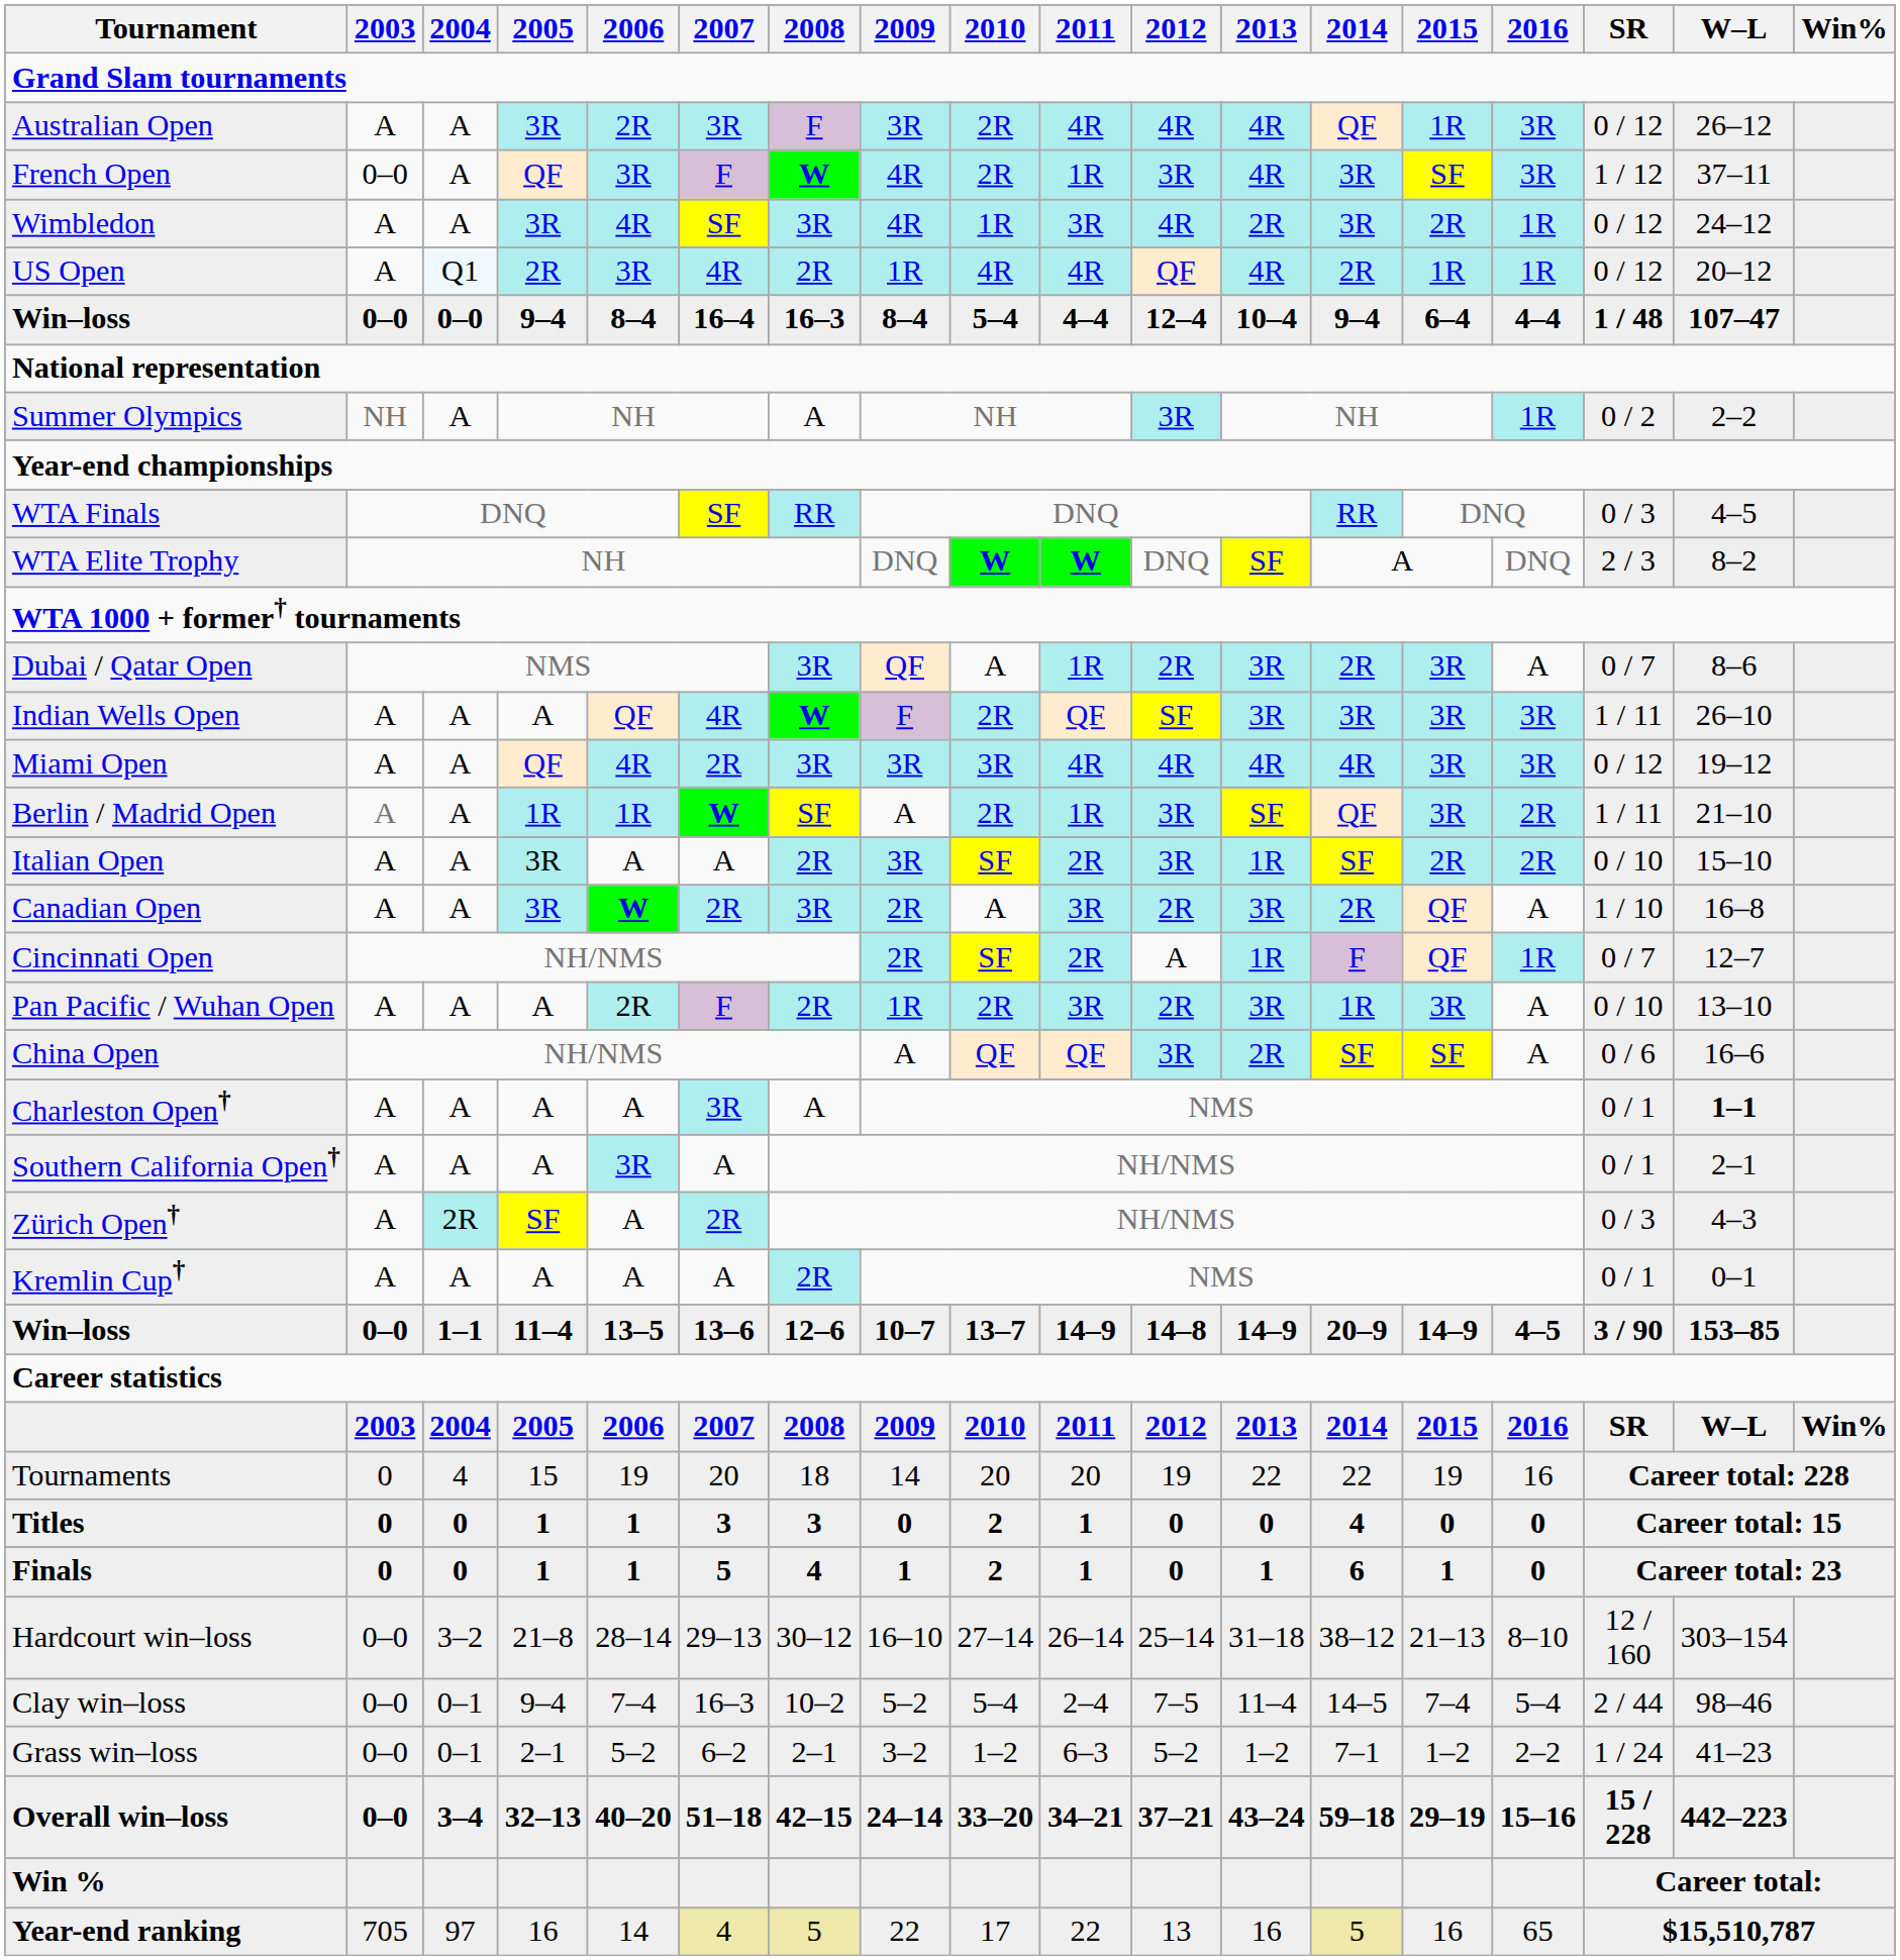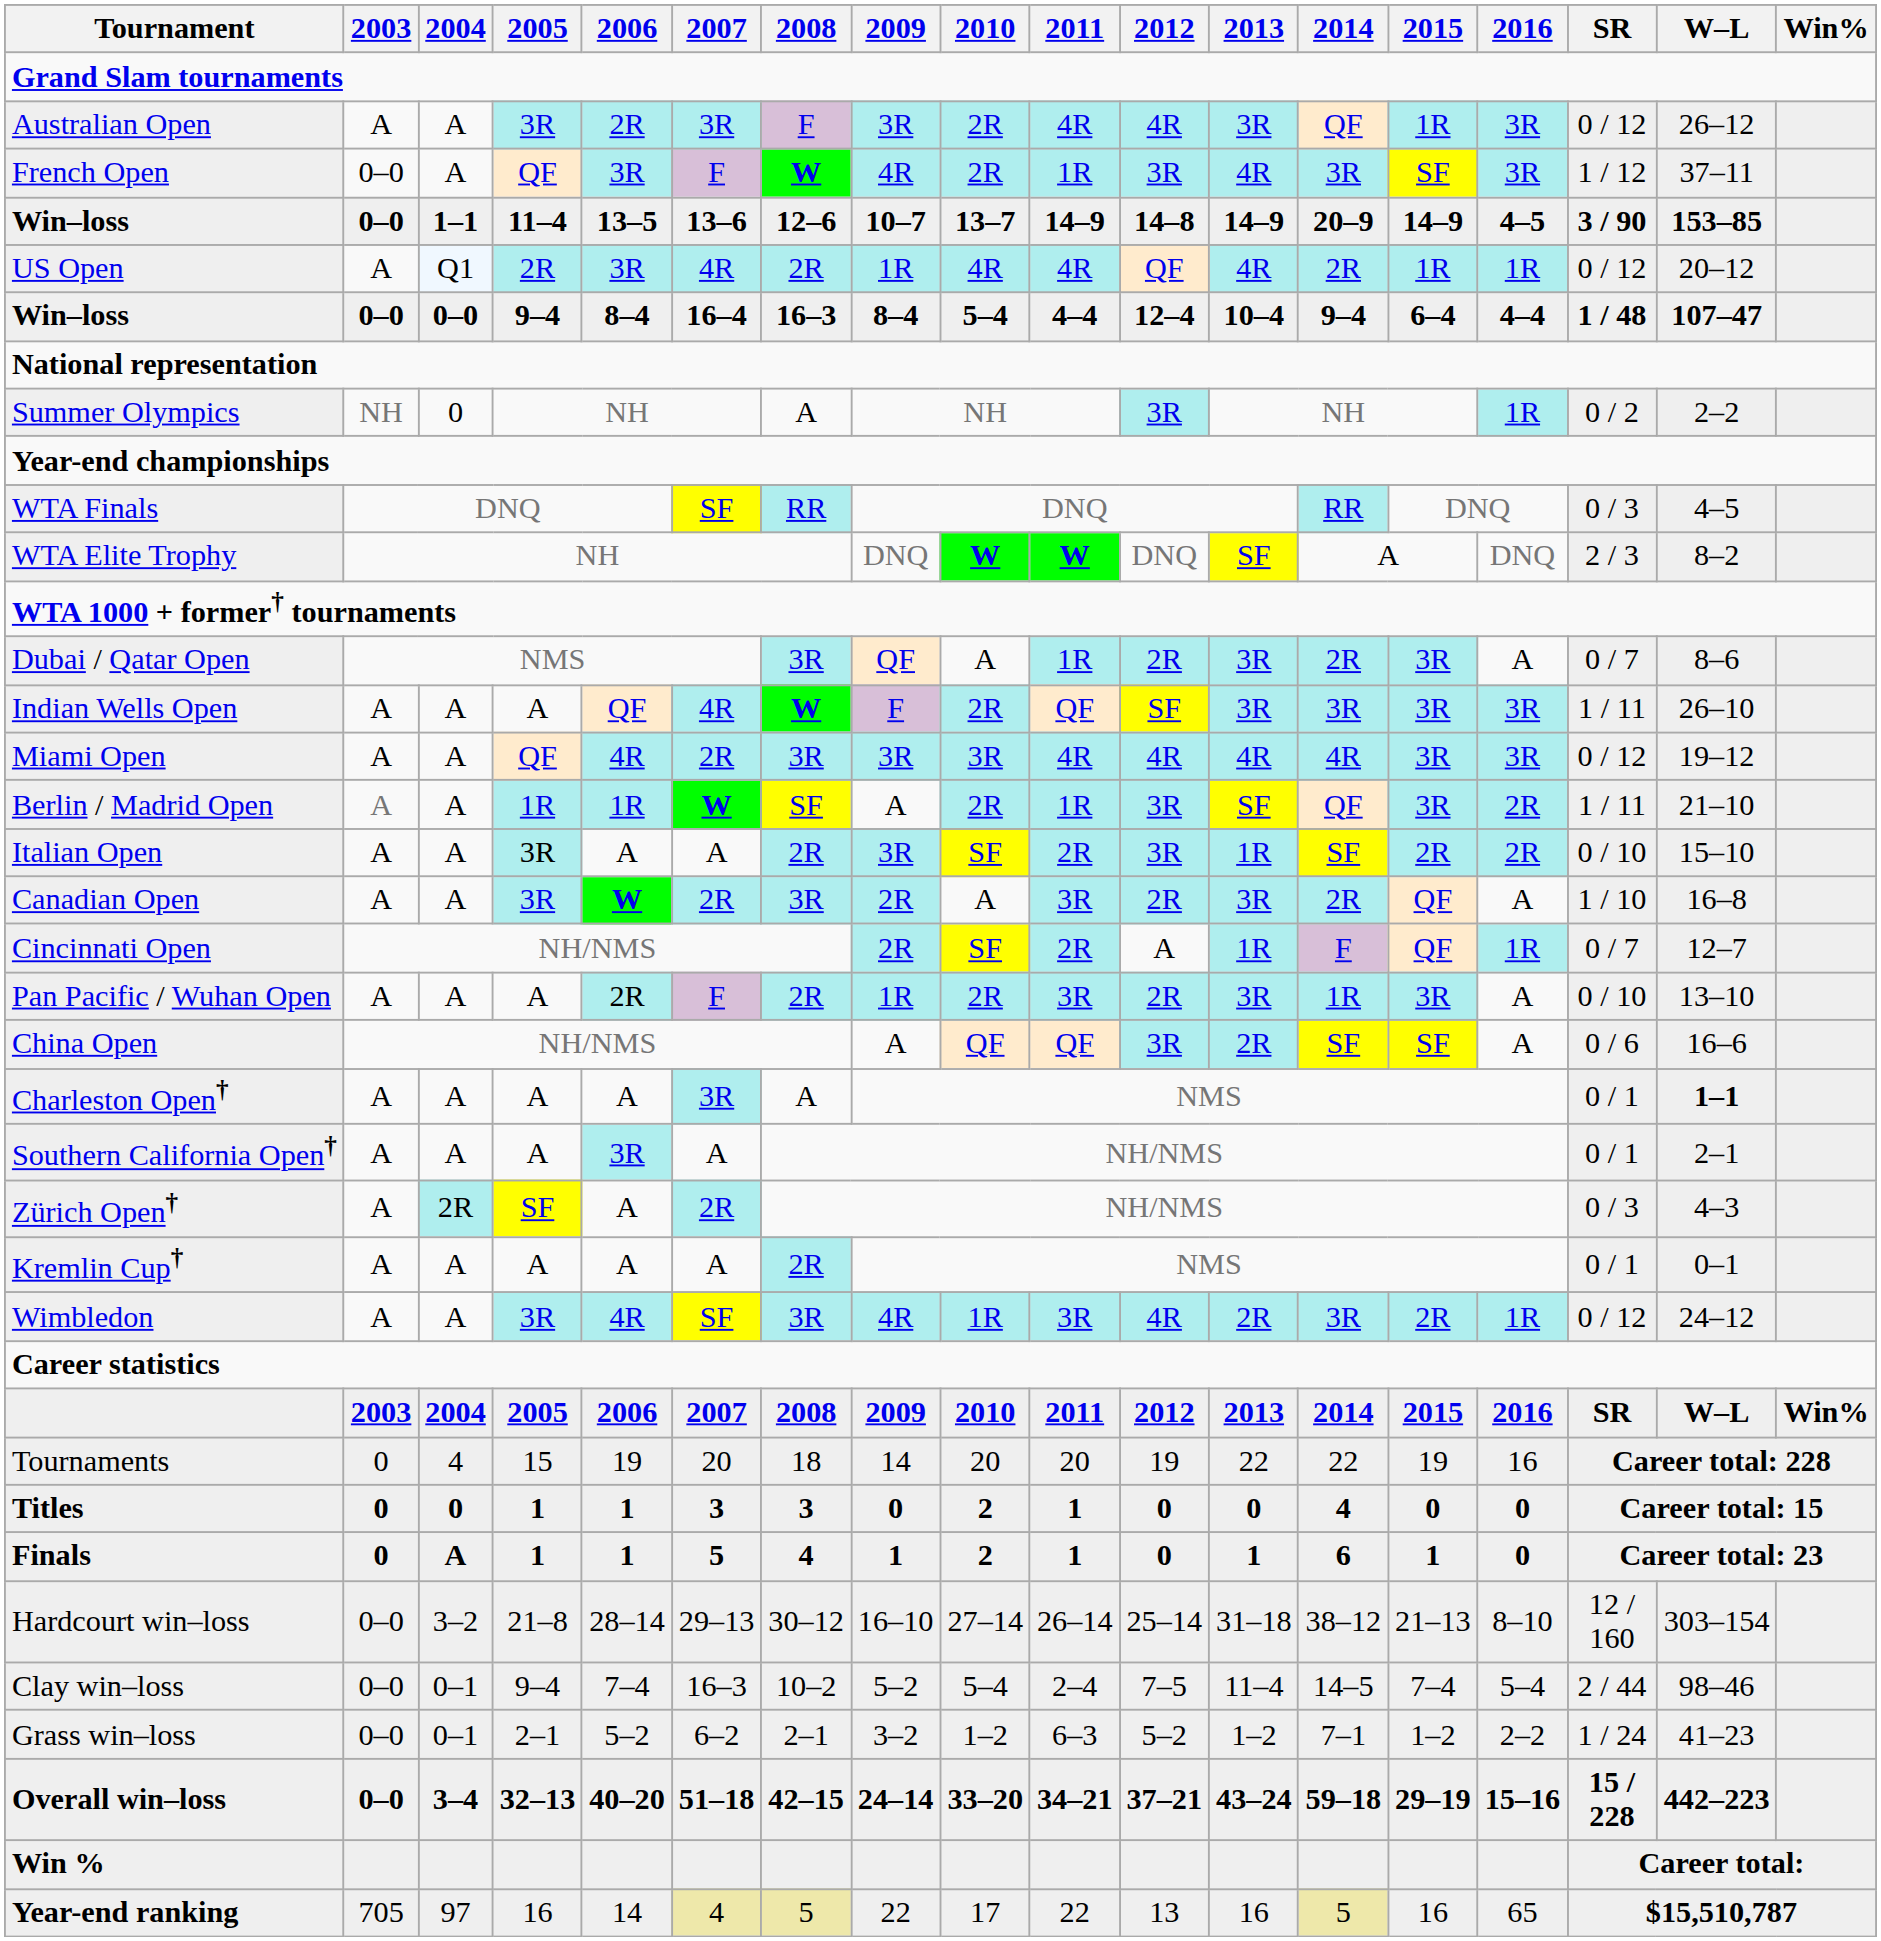Australian Open | 2013: 4R -> 3R
rows swapped: Wimbledon <-> Win–loss / 11–4
Summer Olympics | 2004: A -> 0
Finals | 2004: 0 -> A
